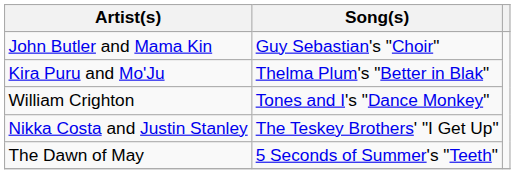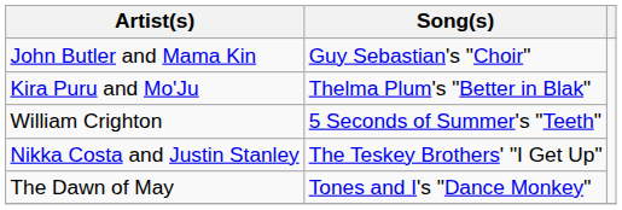William Crighton | Song(s): Tones and I's "Dance Monkey" -> 5 Seconds of Summer's "Teeth"
The Dawn of May | Song(s): 5 Seconds of Summer's "Teeth" -> Tones and I's "Dance Monkey"
